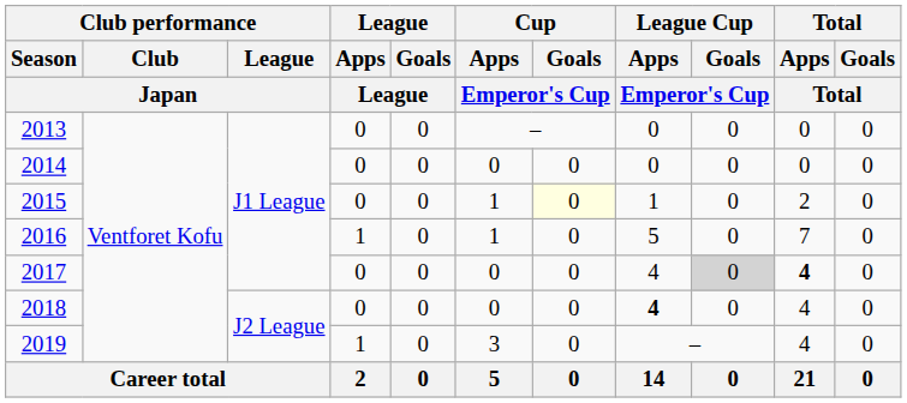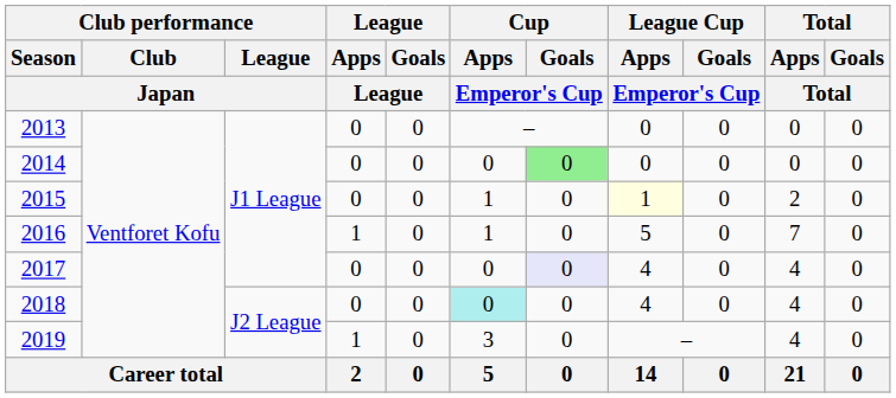2014 | Cup / Goals / Emperor's Cup: no background -> lightgreen background
2015 | Cup / Goals / Emperor's Cup: lightyellow background -> no background
2015 | League Cup / Apps / Emperor's Cup: no background -> lightyellow background
2017 | Cup / Goals / Emperor's Cup: no background -> lavender background
2017 | League Cup / Goals / Emperor's Cup: lightgrey background -> no background
2017 | Total / Apps / Total: bold -> normal
2018 | Cup / Apps / Emperor's Cup: no background -> paleturquoise background
2018 | League Cup / Apps / Emperor's Cup: bold -> normal
